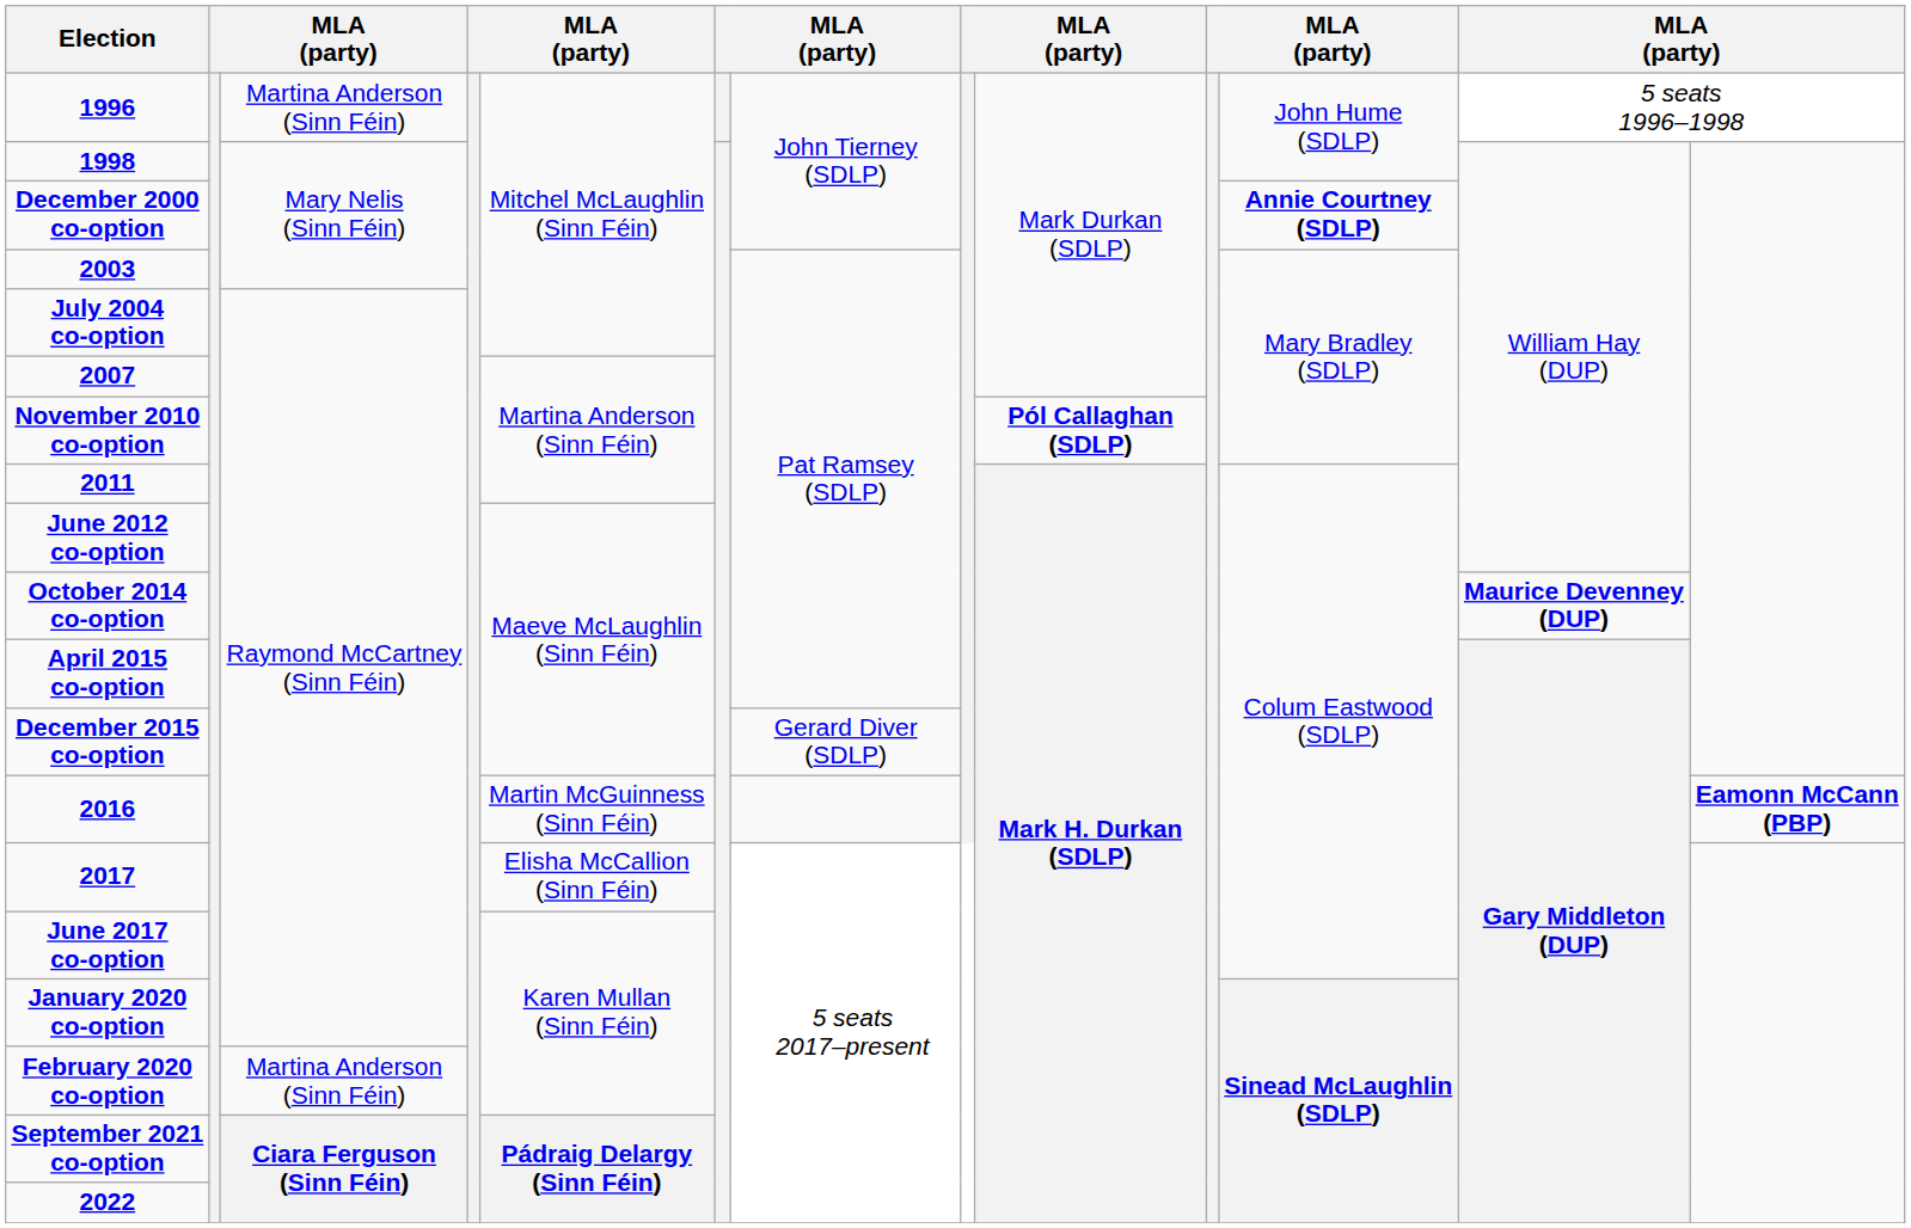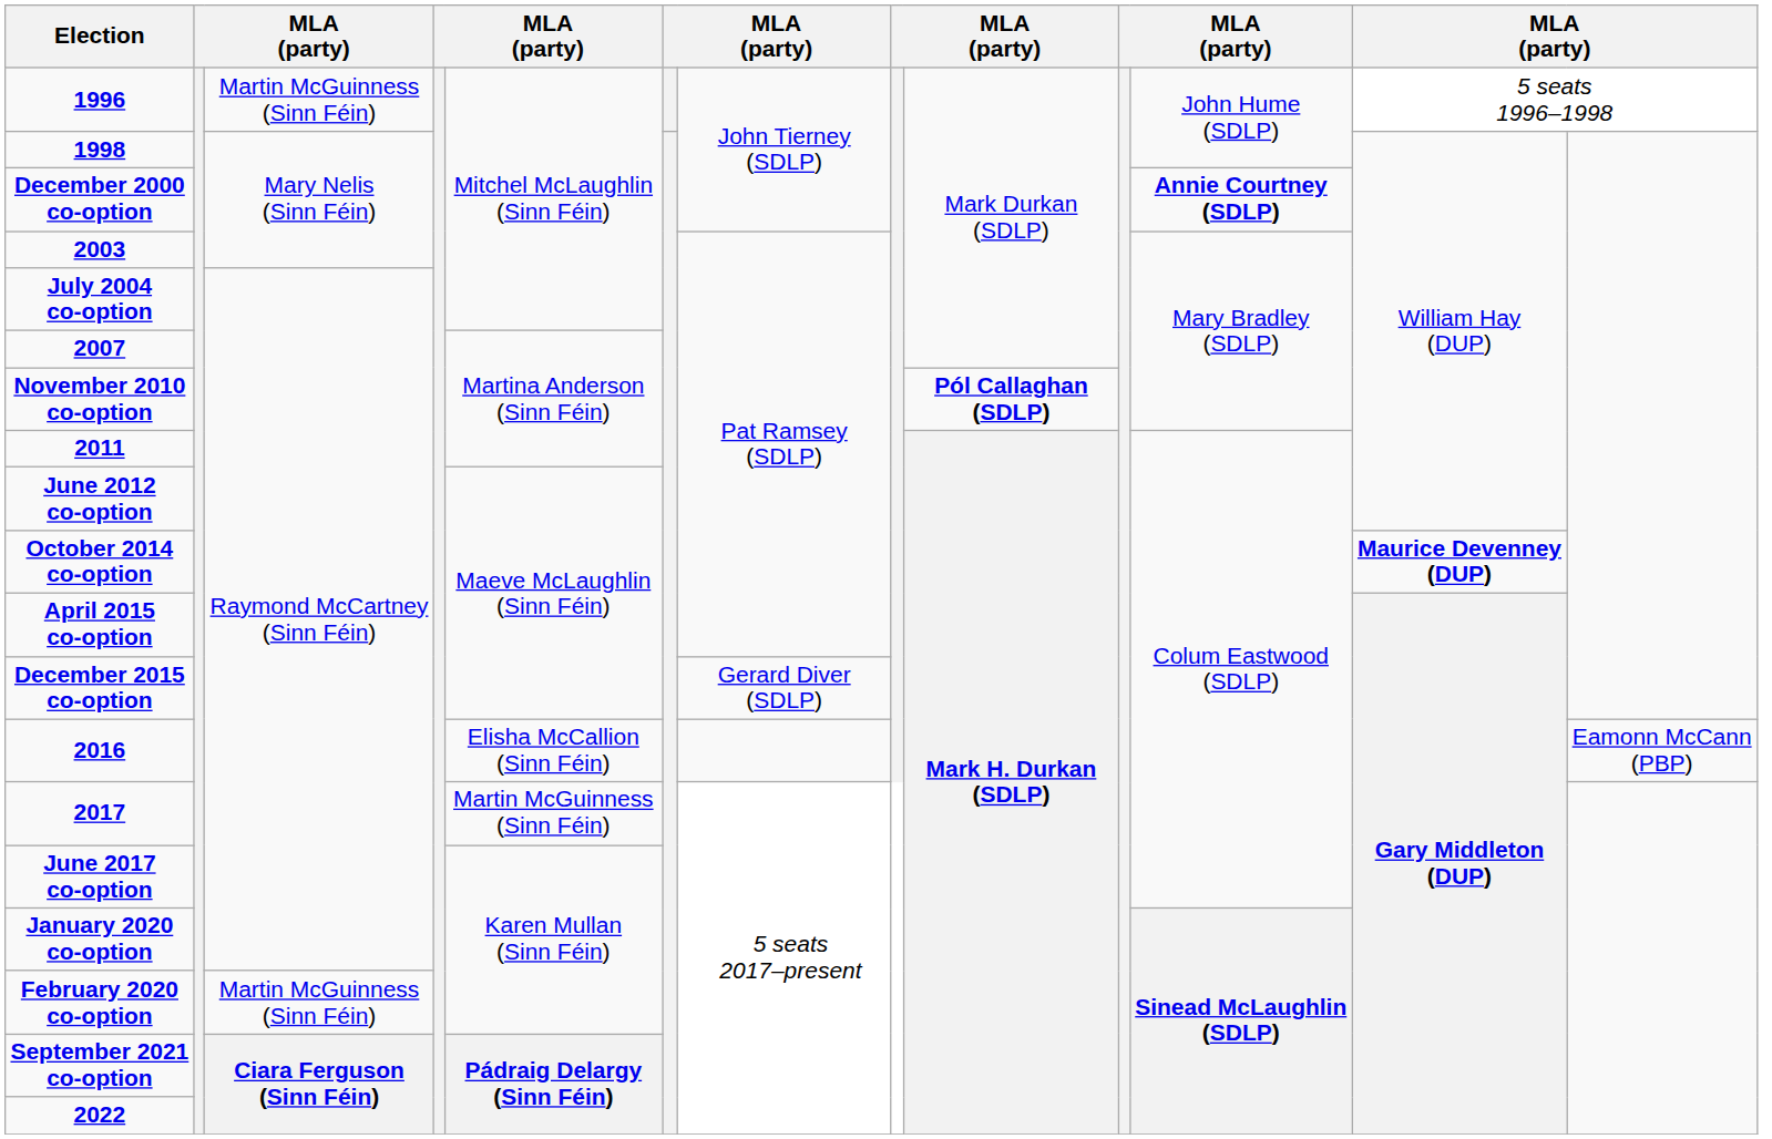1996 | column 3: Martina Anderson (Sinn Féin) -> Martin McGuinness (Sinn Féin)
2016 | column 5: Martin McGuinness (Sinn Féin) -> Elisha McCallion (Sinn Féin)
2016 | column 13: bold -> normal
2017 | column 5: Elisha McCallion (Sinn Féin) -> Martin McGuinness (Sinn Féin)
February 2020 co-option | column 3: Martina Anderson (Sinn Féin) -> Martin McGuinness (Sinn Féin)
